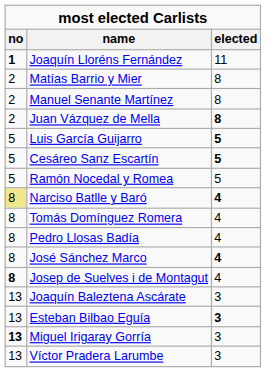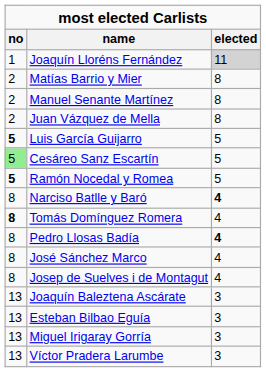Joaquín Lloréns Fernández | no: bold -> normal
Joaquín Lloréns Fernández | elected: no background -> lightgrey background
Juan Vázquez de Mella | elected: bold -> normal
Luis García Guijarro | no: normal -> bold
Luis García Guijarro | elected: bold -> normal
Cesáreo Sanz Escartín | no: no background -> lightgreen background
Cesáreo Sanz Escartín | elected: bold -> normal
Ramón Nocedal y Romea | no: normal -> bold
Narciso Batlle y Baró | no: khaki background -> no background
Tomás Domínguez Romera | no: normal -> bold
Pedro Llosas Badía | elected: normal -> bold
José Sánchez Marco | elected: bold -> normal
Josep de Suelves i de Montagut | no: bold -> normal
Esteban Bilbao Eguía | elected: bold -> normal
Miguel Irigaray Gorría | no: bold -> normal
